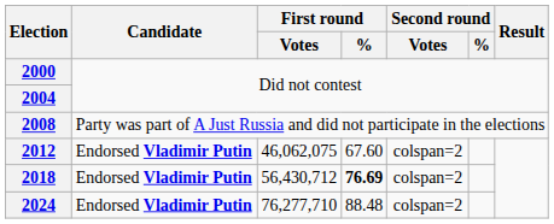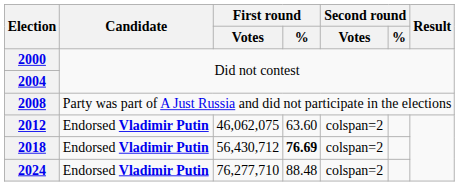2012 | First round / %: 67.60 -> 63.60
